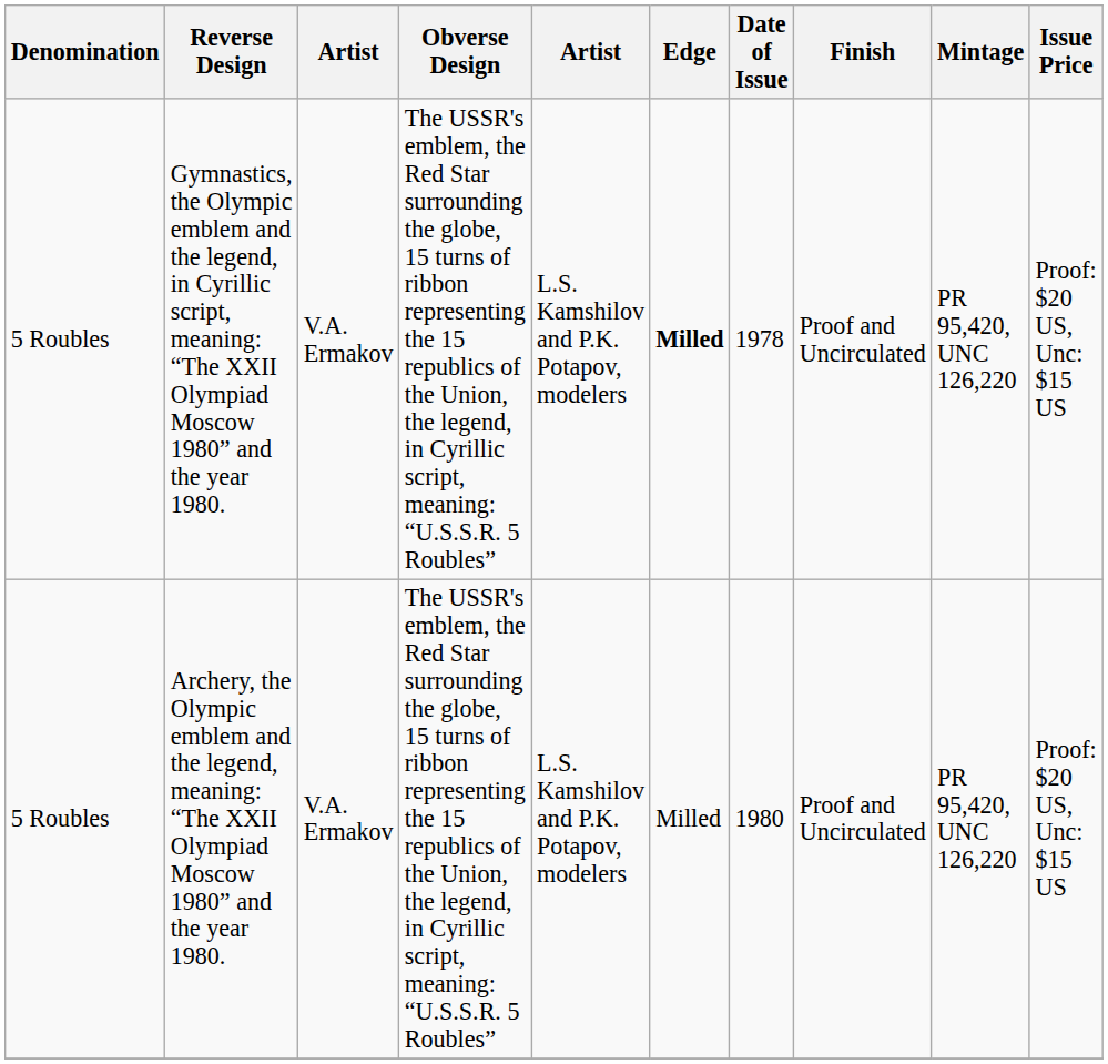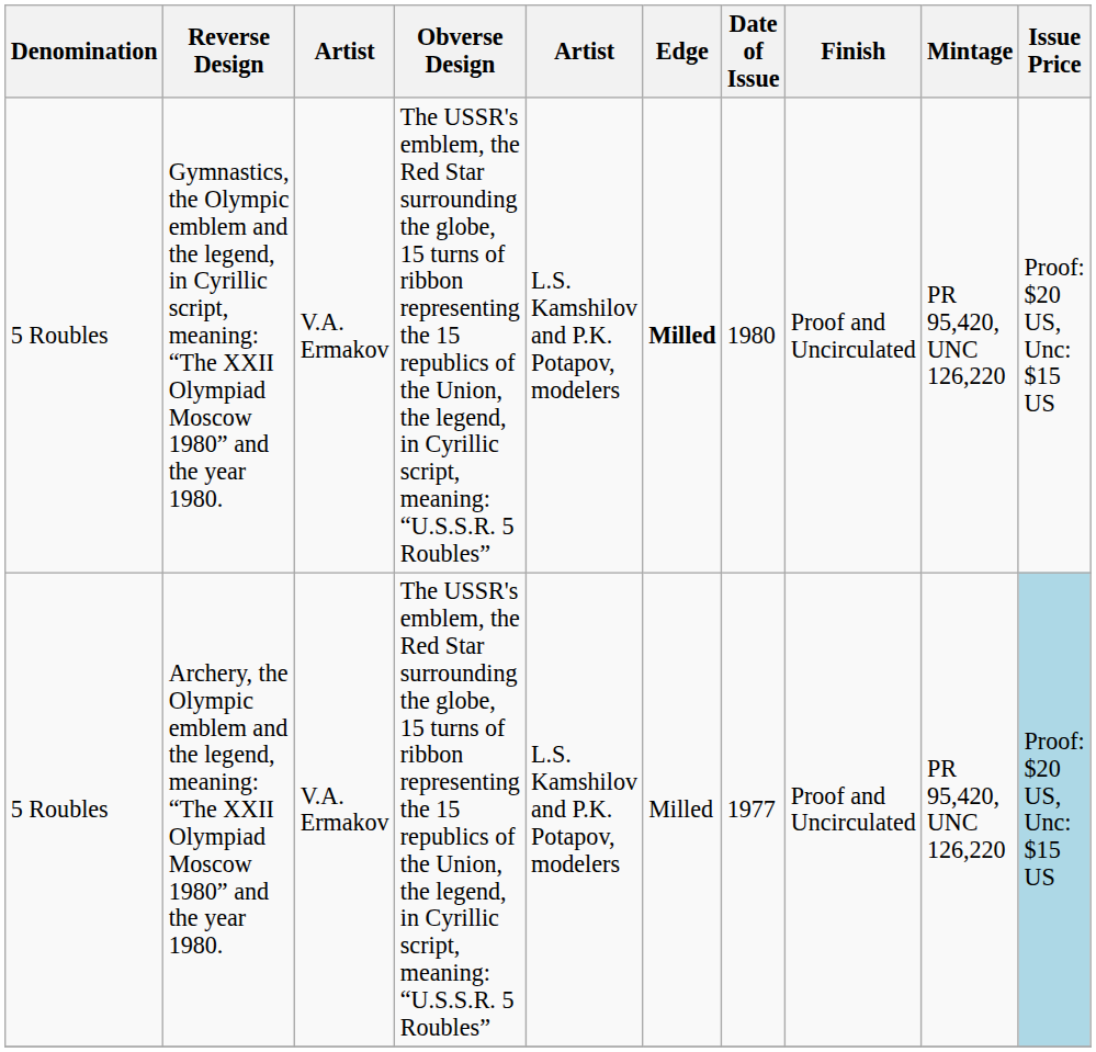row 2 | Date of Issue: 1978 -> 1980
row 3 | Date of Issue: 1980 -> 1977
row 3 | Issue Price: no background -> lightblue background
